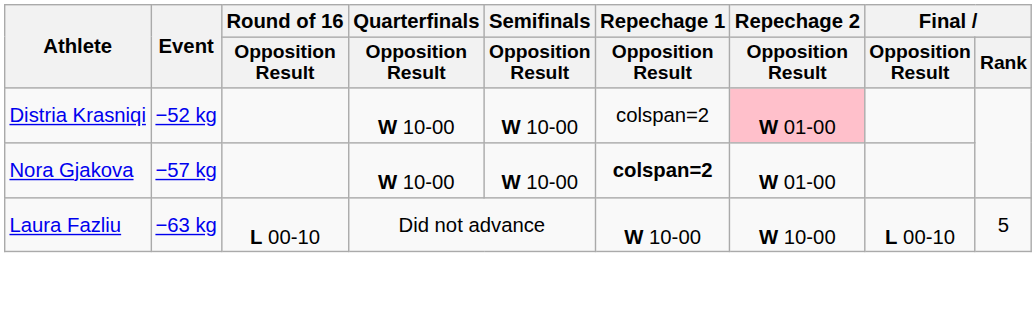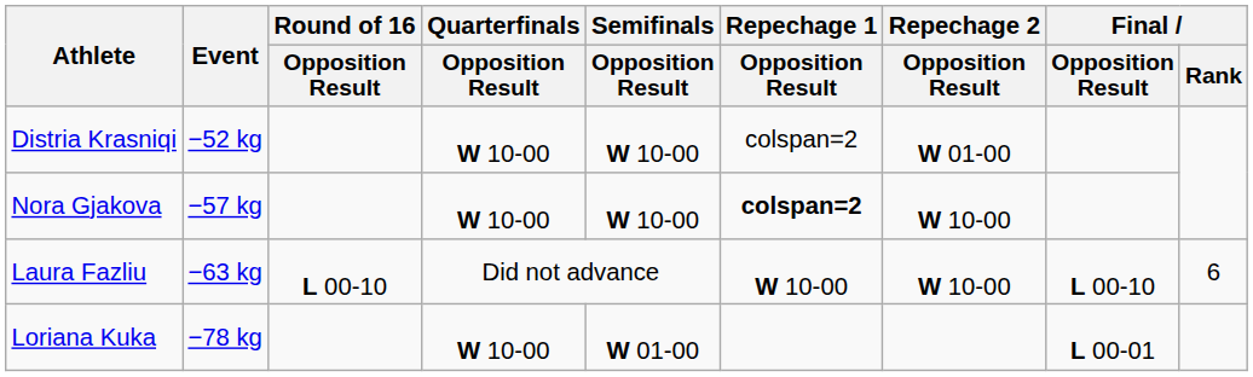Distria Krasniqi | Repechage 2 / Opposition Result: pink background -> no background
Nora Gjakova | Repechage 2 / Opposition Result: W 01-00 -> W 10-00
Laura Fazliu | Final / Rank: 5 -> 6
+ row: Loriana Kuka | −78 kg | W 10-00 | W 01-00 | L 00-01
